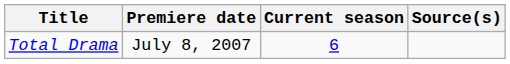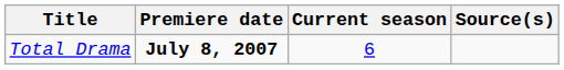row 2 | Premiere date: normal -> bold
